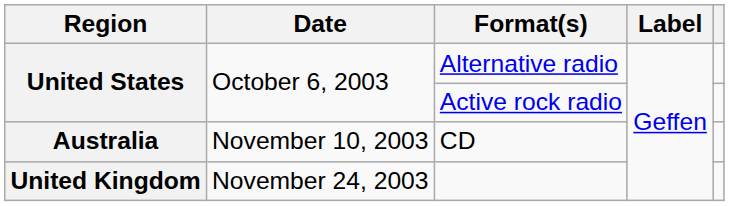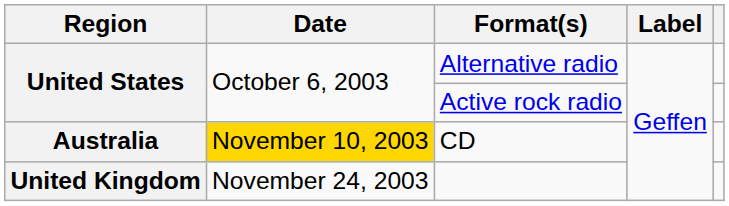CD | Date: no background -> gold background
